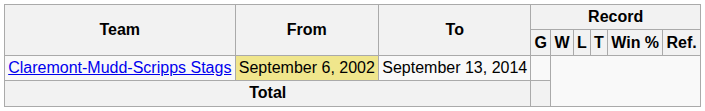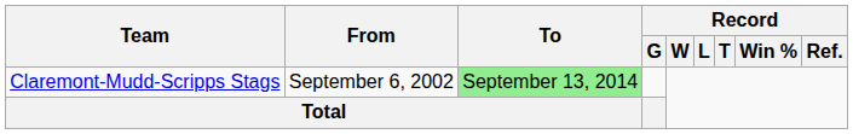Claremont-Mudd-Scripps Stags | From: khaki background -> no background
Claremont-Mudd-Scripps Stags | To: no background -> lightgreen background
